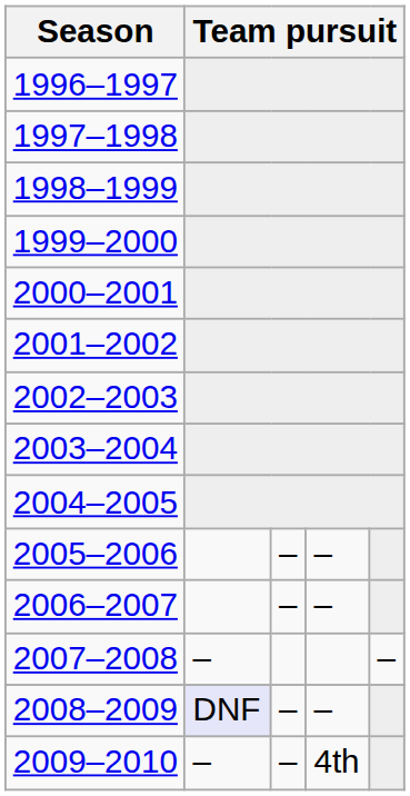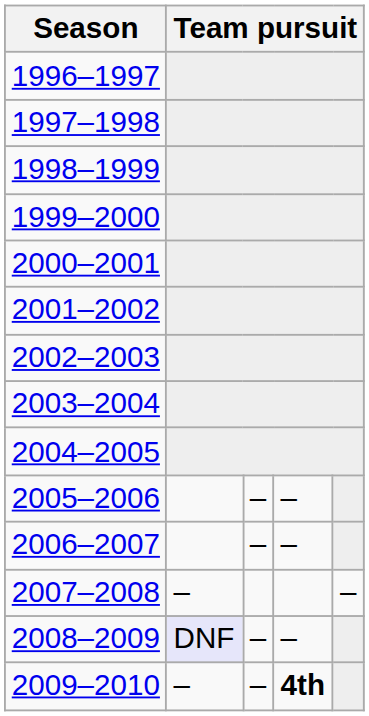2009–2010 | column 4: normal -> bold
